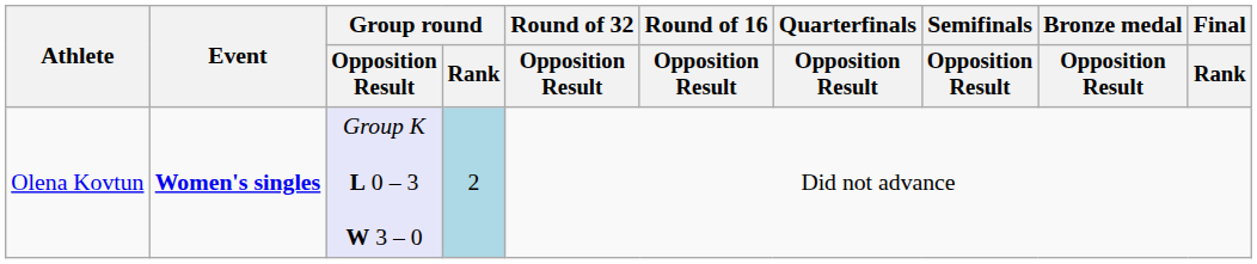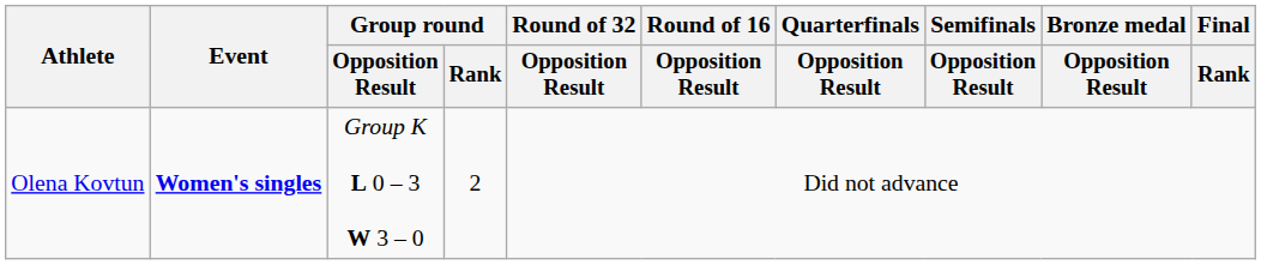Olena Kovtun | Group round / Opposition Result: lavender background -> no background
Olena Kovtun | Group round / Rank: lightblue background -> no background
